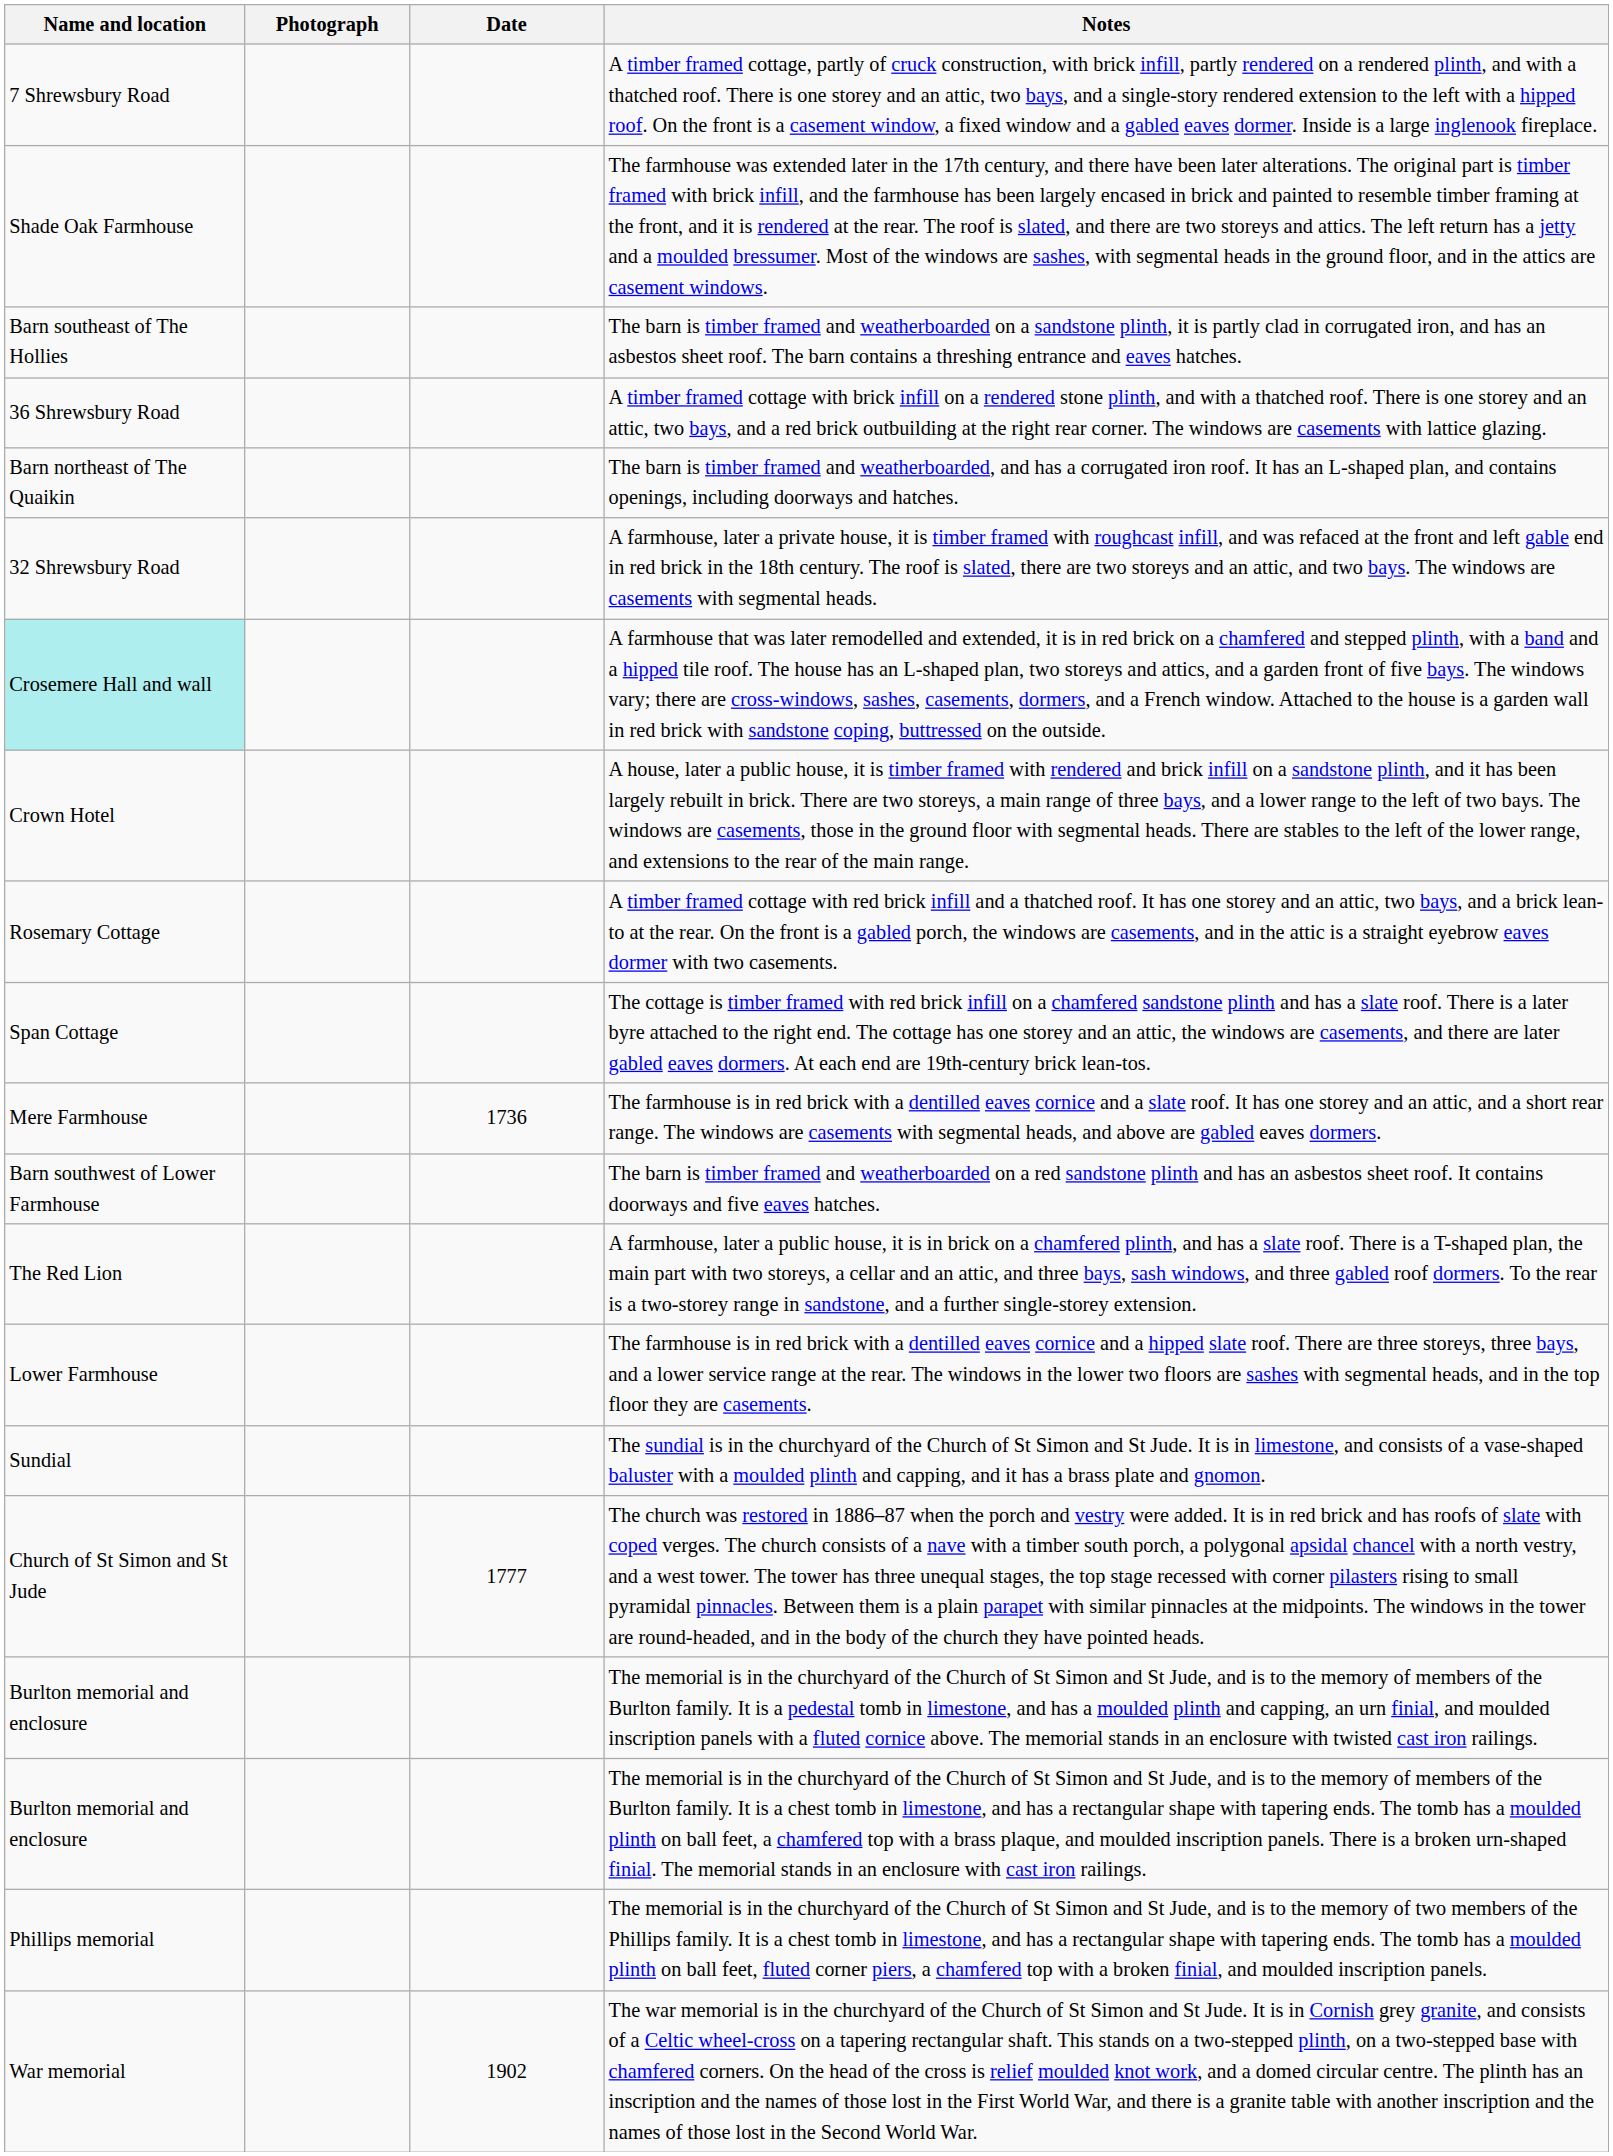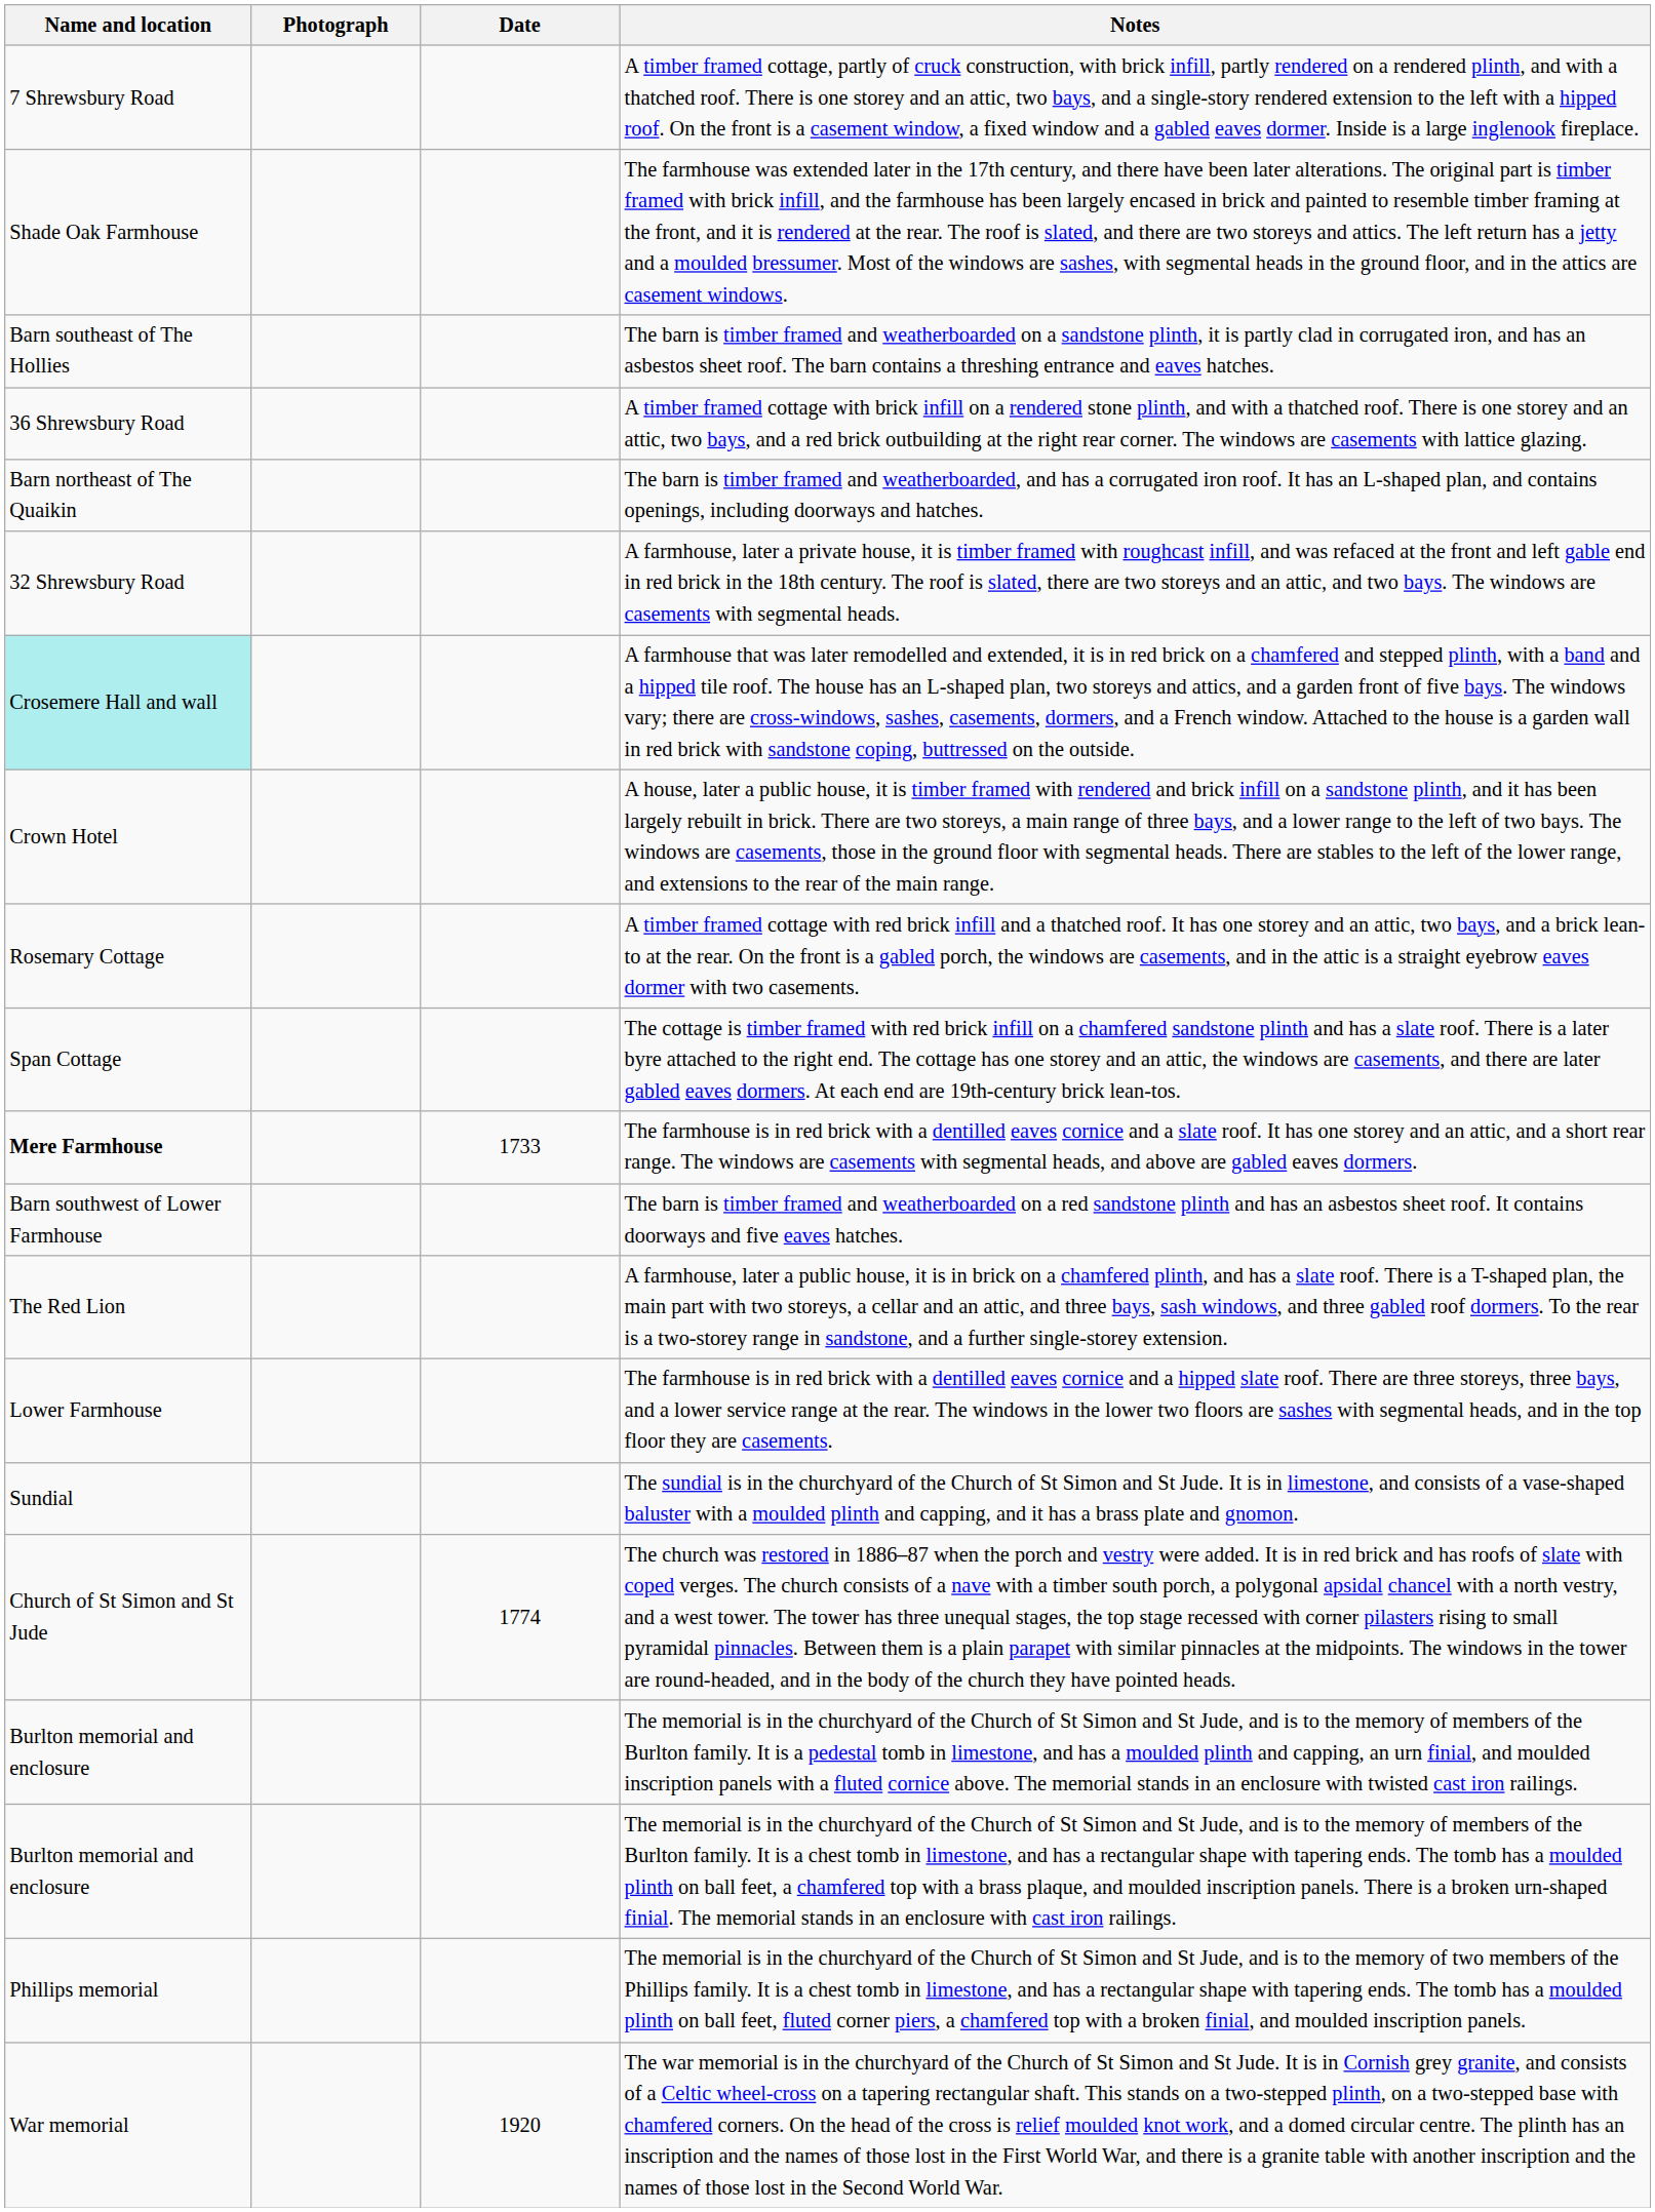row 12 | Name and location: normal -> bold
row 12 | Date: 1736 -> 1733
row 17 | Date: 1777 -> 1774
row 21 | Date: 1902 -> 1920
